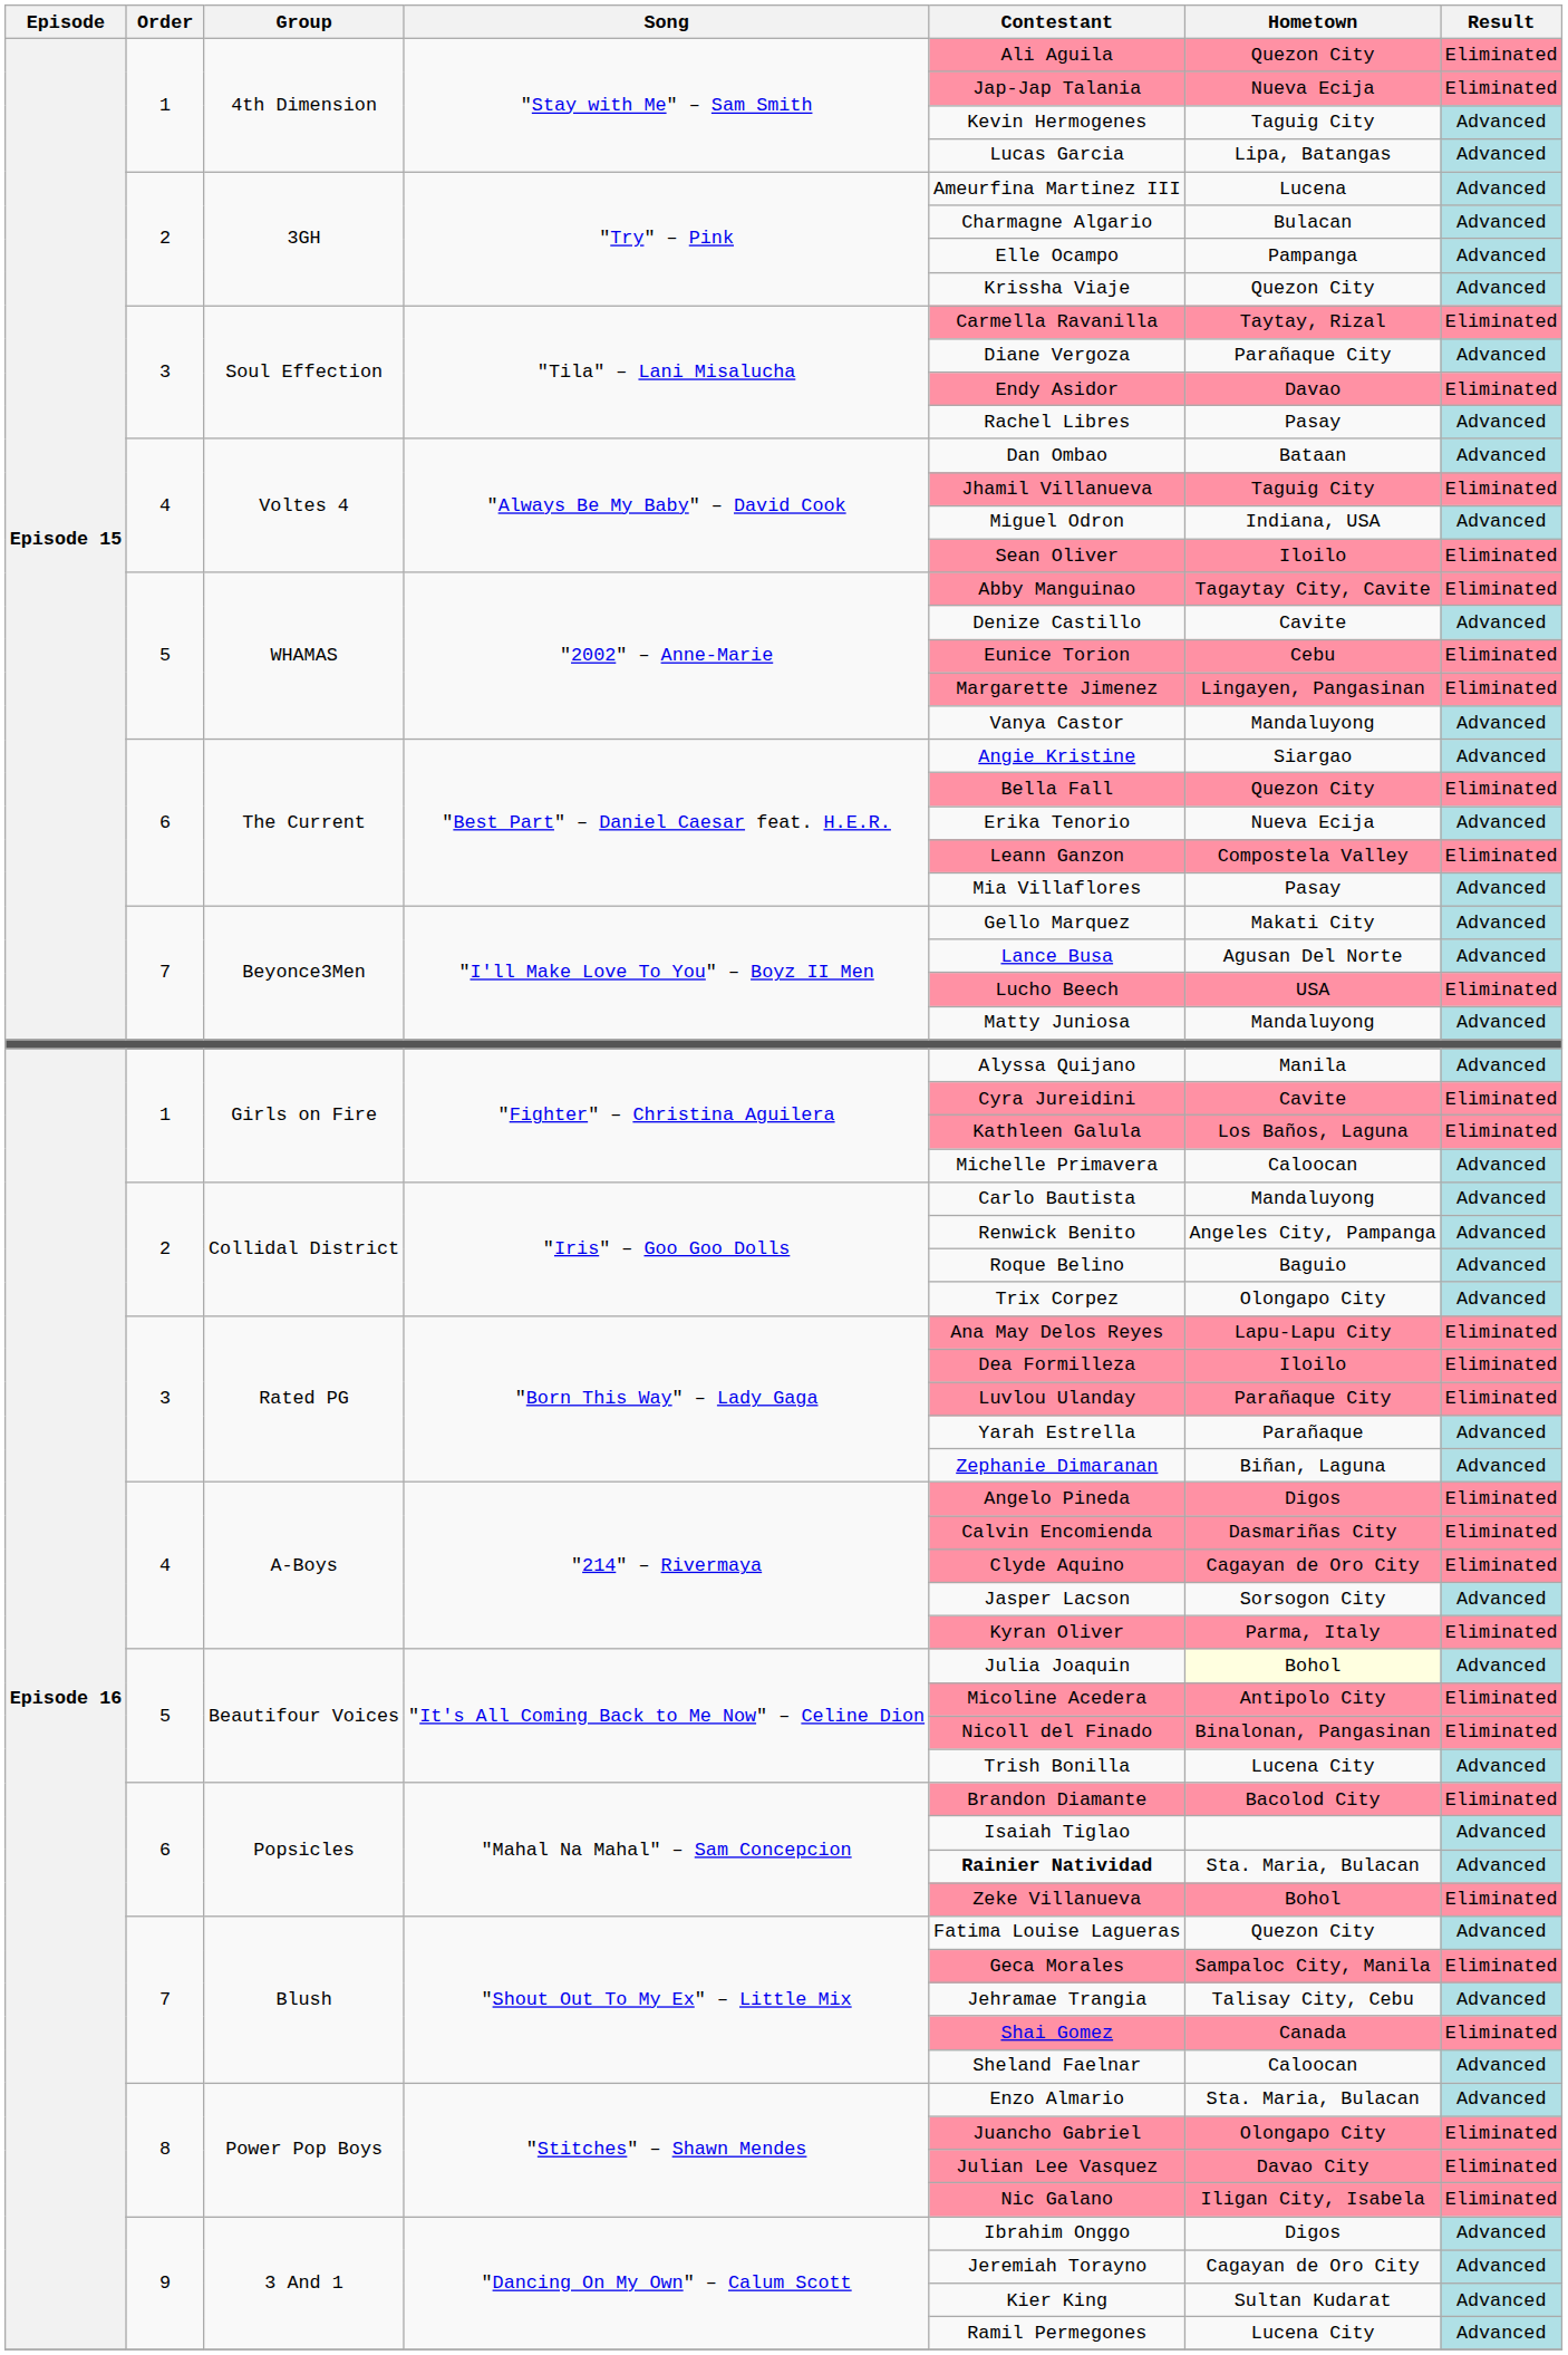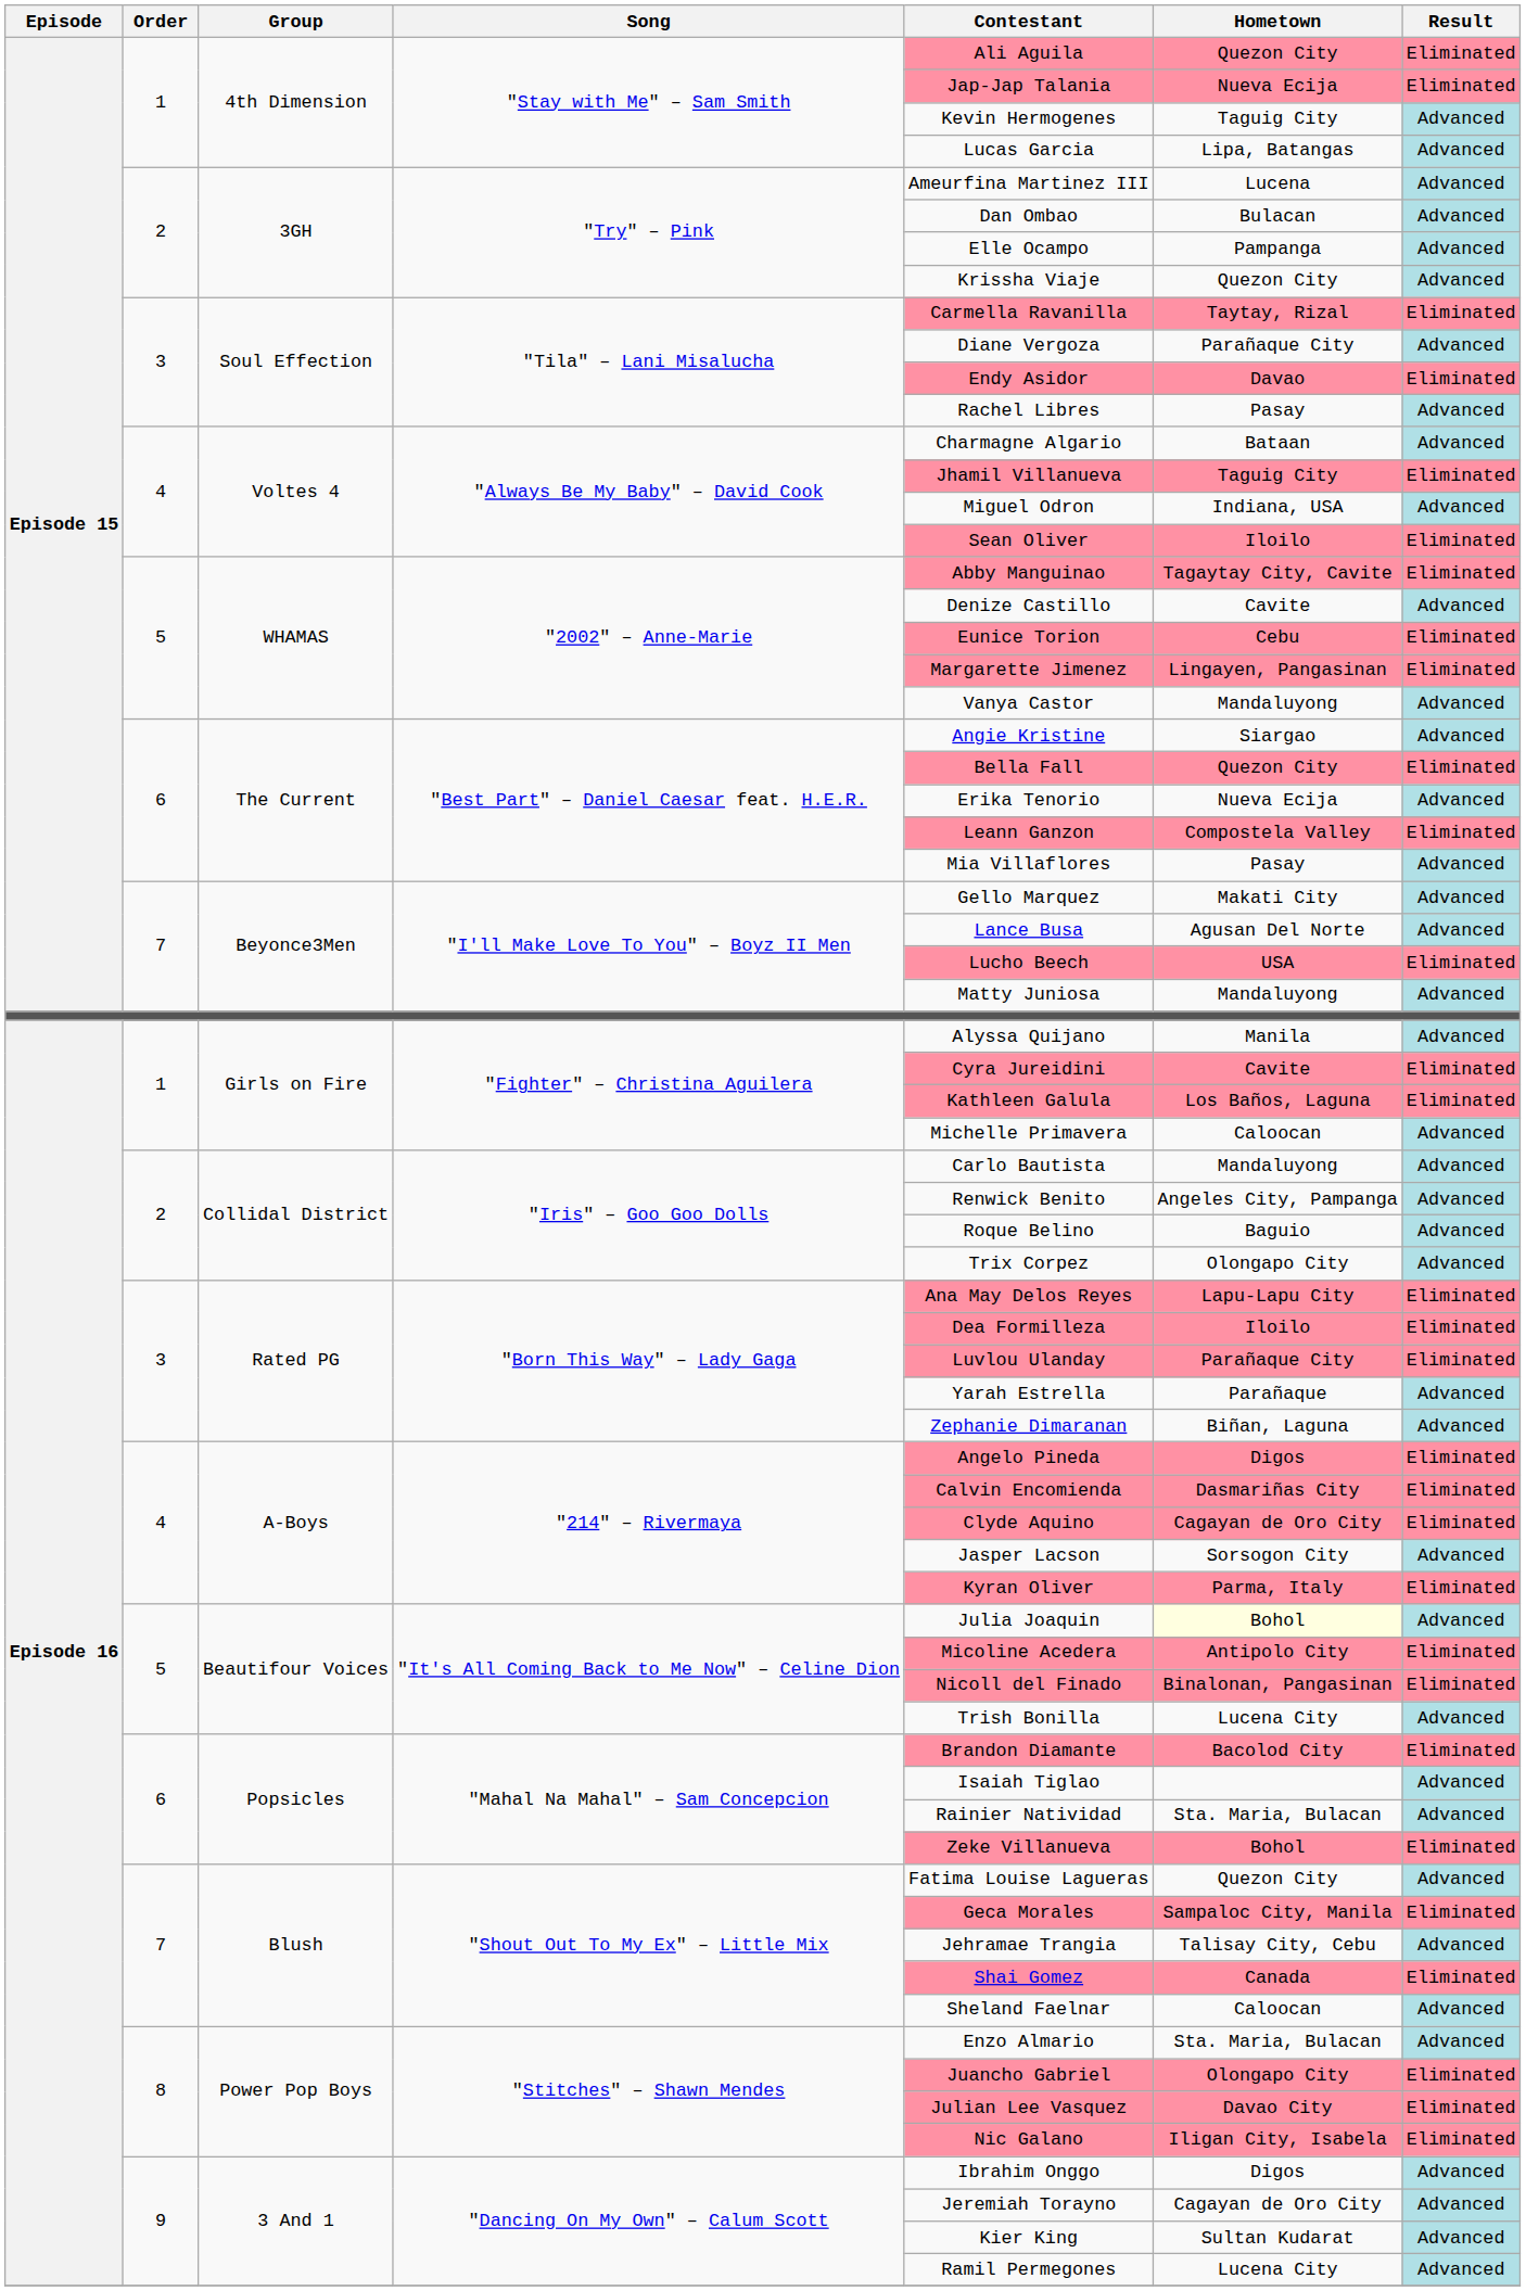row 7 | Contestant: Charmagne Algario -> Dan Ombao
row 14 | Contestant: Dan Ombao -> Charmagne Algario
row 57 | Contestant: bold -> normal
